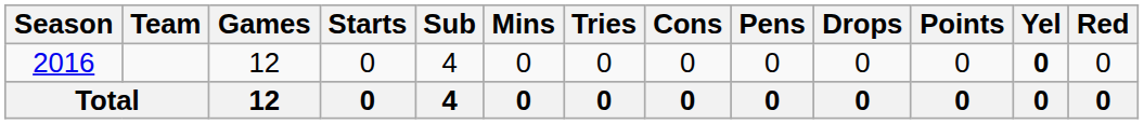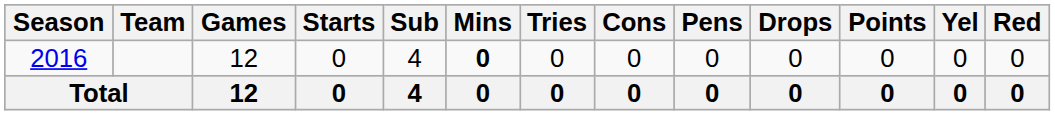2016 | Mins: normal -> bold
2016 | Yel: bold -> normal
